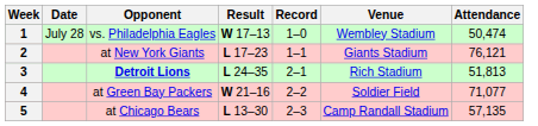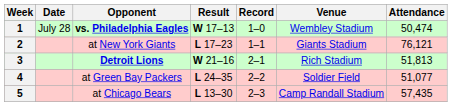1 | Opponent: normal -> bold
3 | Result: L 24–35 -> W 21–16
4 | Result: W 21–16 -> L 24–35
4 | Attendance: 71,077 -> 51,077
5 | Attendance: 57,135 -> 57,435
